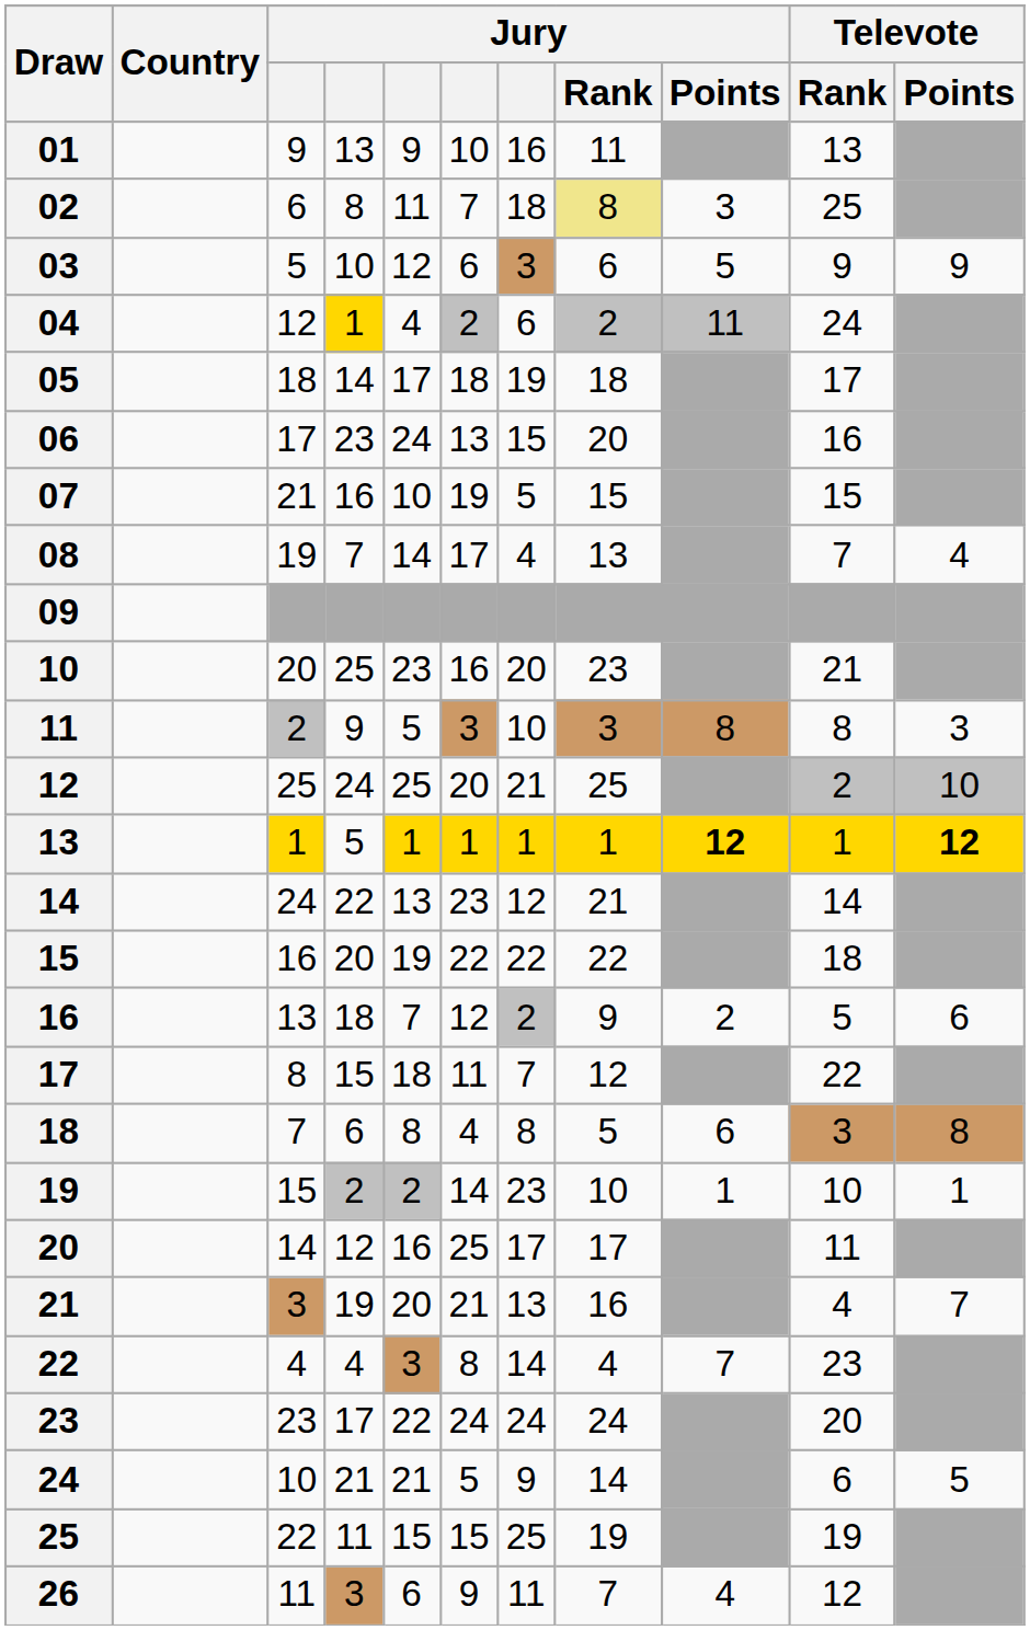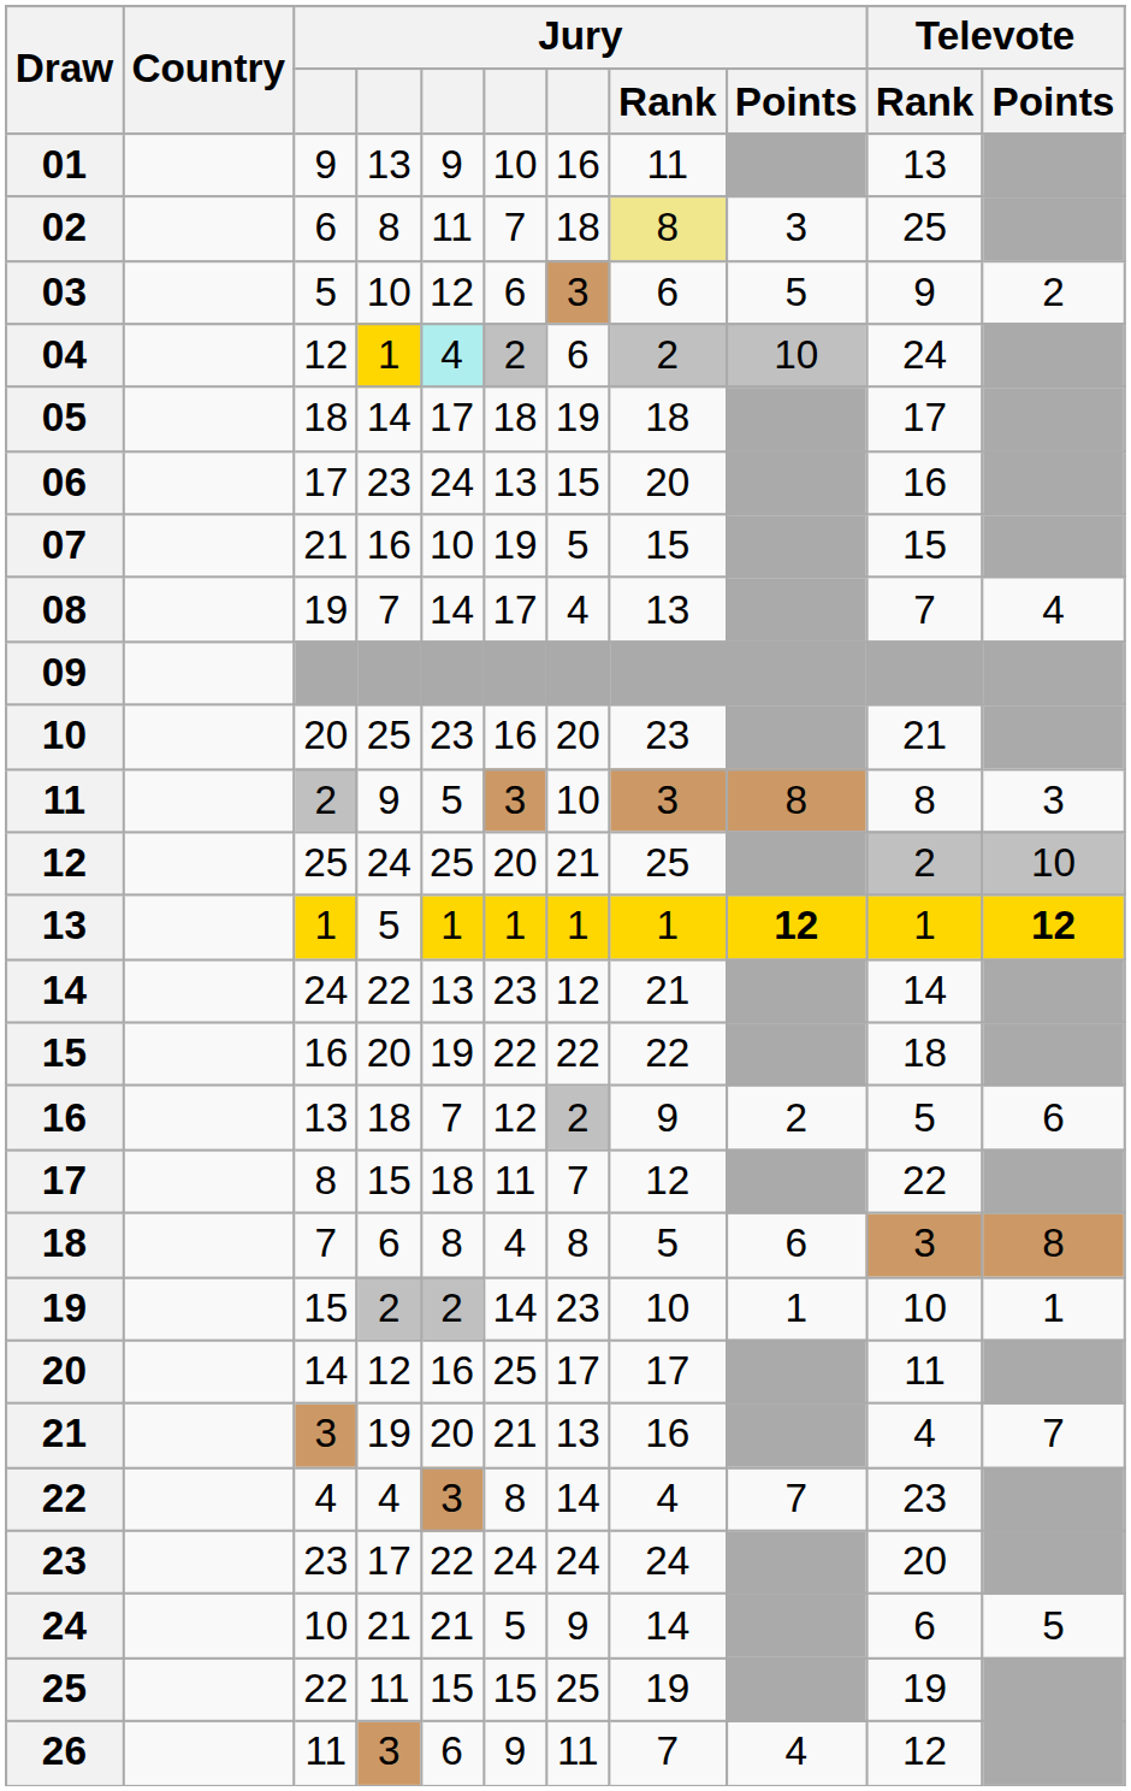03 | Televote / Points: 9 -> 2
04 | column 5: no background -> paleturquoise background
04 | Jury / Points: 11 -> 10
